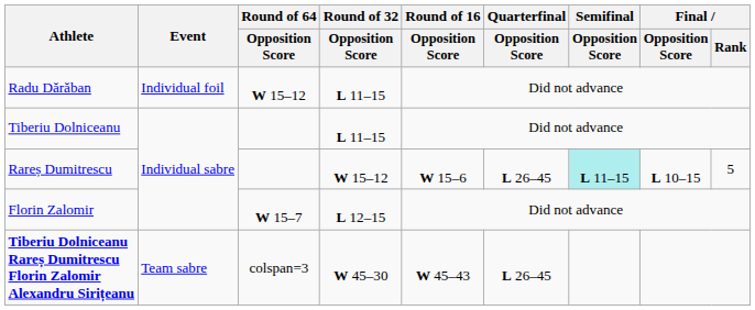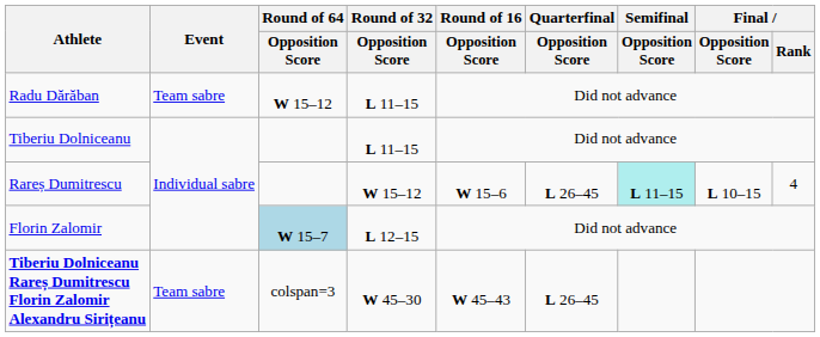Radu Dărăban | Event: Individual foil -> Team sabre
Rareș Dumitrescu | Final / Rank: 5 -> 4
Florin Zalomir | Round of 64 / Opposition Score: no background -> lightblue background
